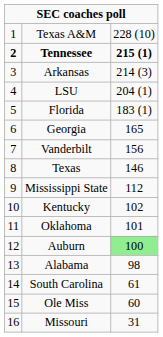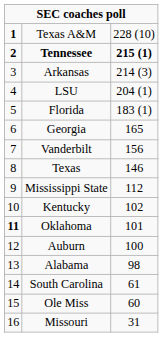Texas A&M | column 1: normal -> bold
Oklahoma | column 1: normal -> bold
Auburn | column 3: lightgreen background -> no background
